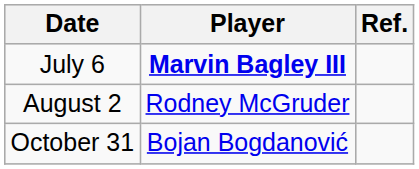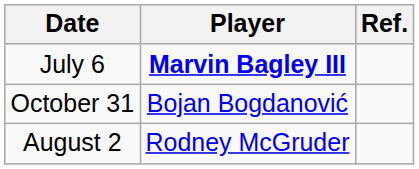rows swapped: August 2 <-> October 31
